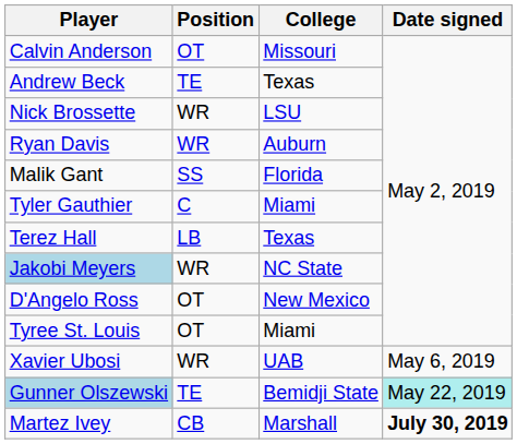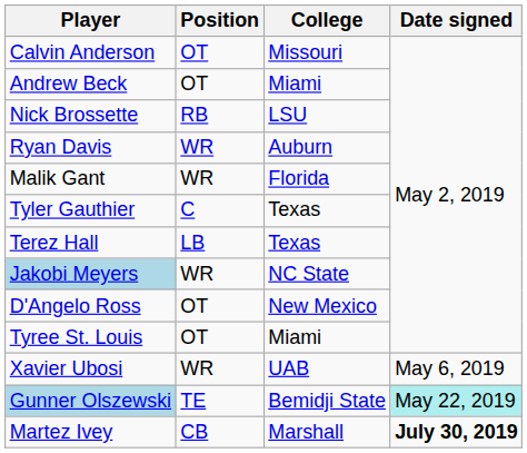Andrew Beck | Position: TE -> OT
Andrew Beck | College: Texas -> Miami
Nick Brossette | Position: WR -> RB
Malik Gant | Position: SS -> WR
Tyler Gauthier | College: Miami -> Texas
